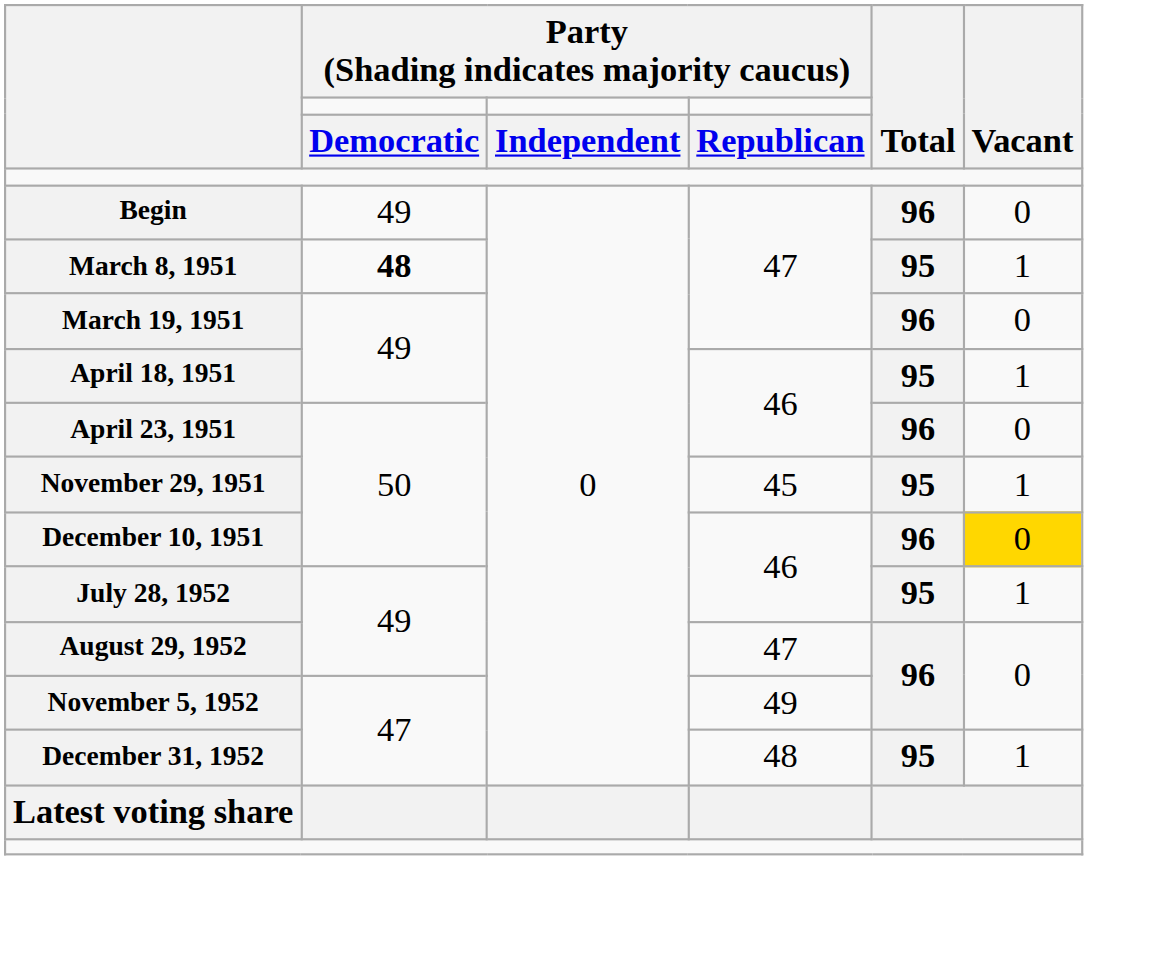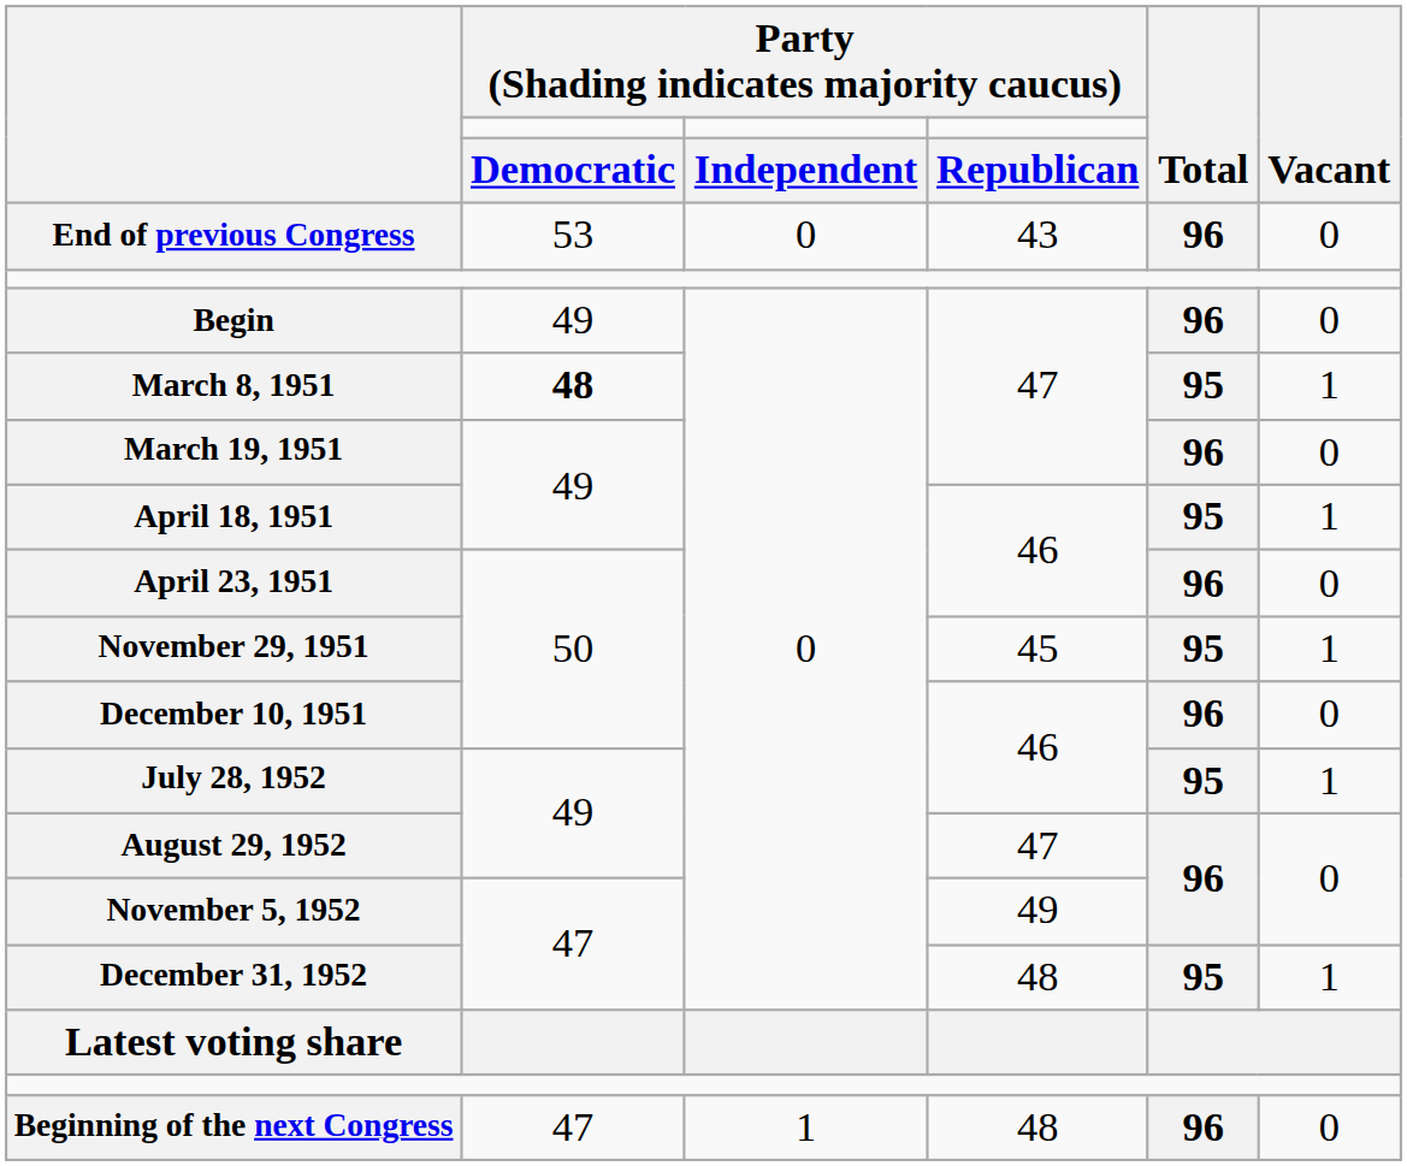+ row: End of previous Congress | 53 | 0 | 43 | 96 | 0
December 10, 1951 | Vacant: gold background -> no background
+ row: Beginning of the next Congress | 47 | 1 | 48 | 96 | 0
